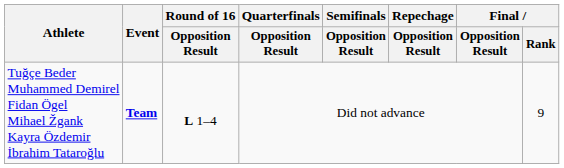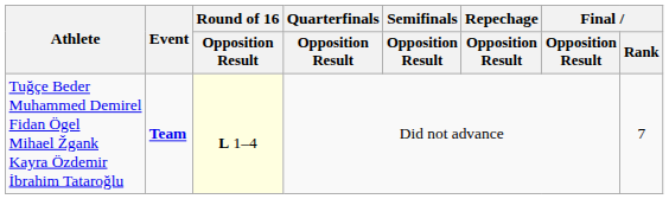row 3 | Round of 16 / Opposition Result: no background -> lightyellow background
row 3 | Final / Rank: 9 -> 7
